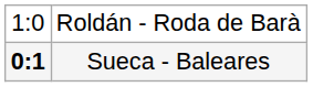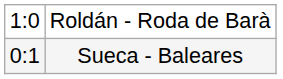Sueca - Baleares | column 1: bold -> normal
